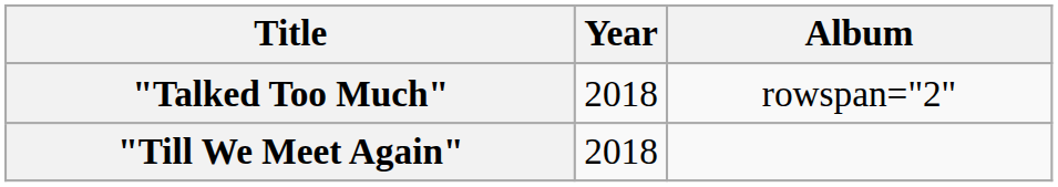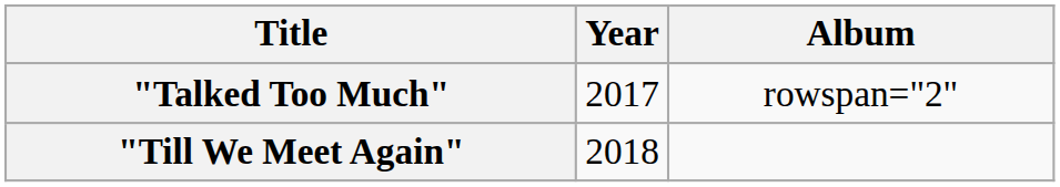"Talked Too Much" | Year: 2018 -> 2017
